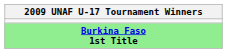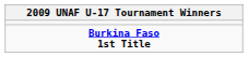row 3 | column 1: lightgreen background -> no background
